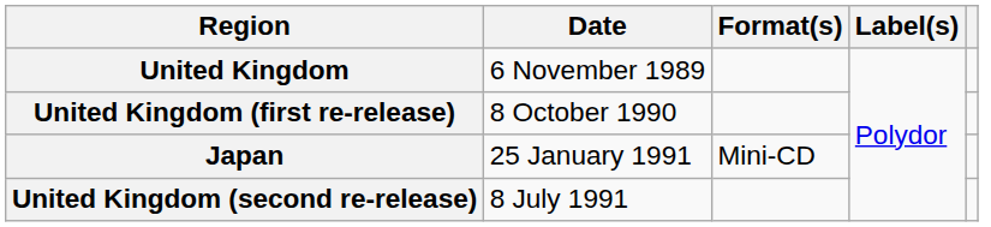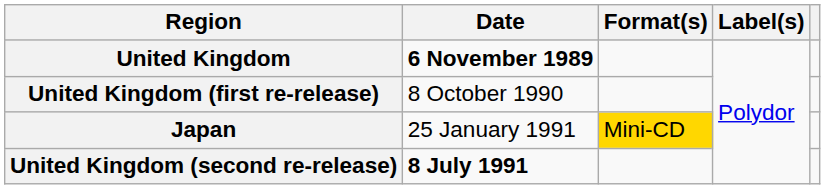United Kingdom | Date: normal -> bold
Japan | Format(s): no background -> gold background
United Kingdom (second re-release) | Date: normal -> bold
